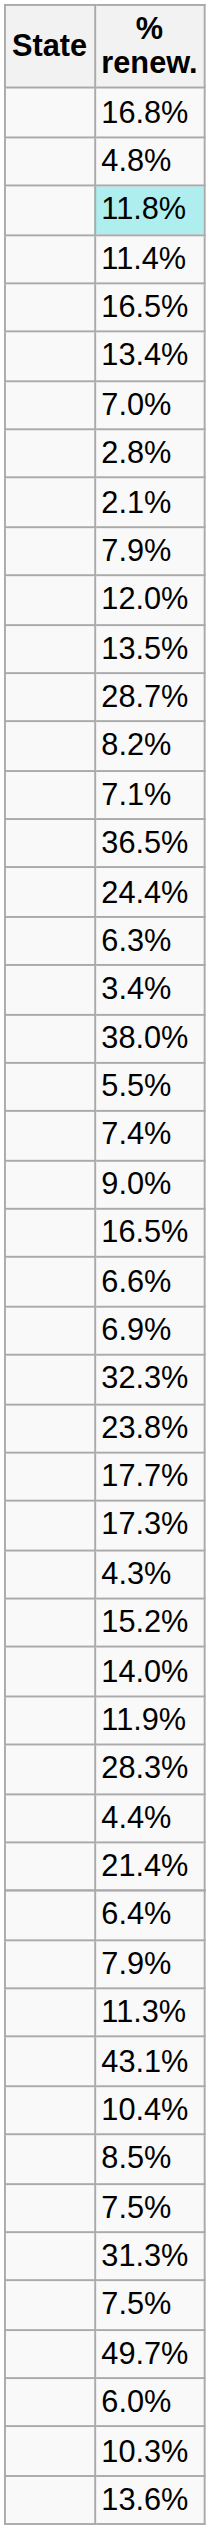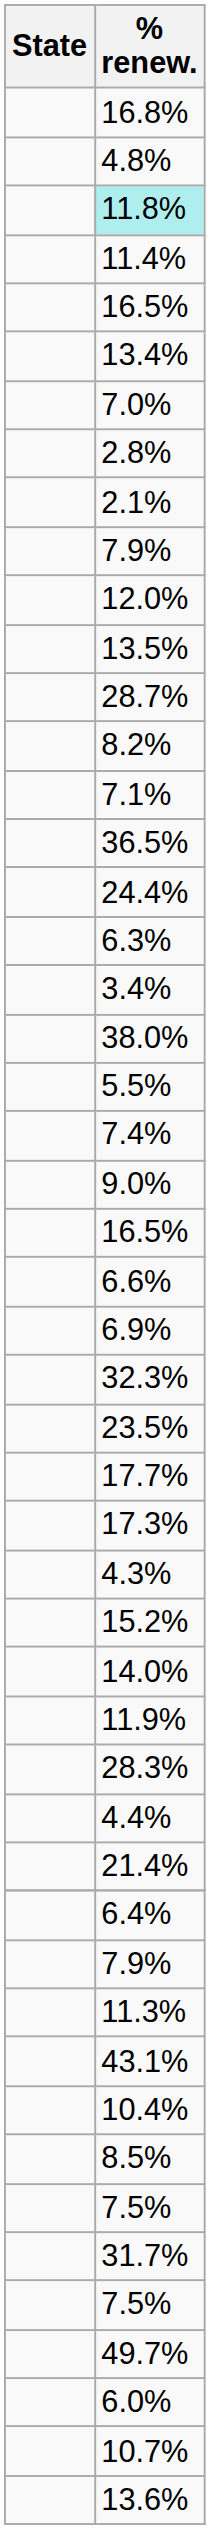row 29 | % renew.: 23.8% -> 23.5%
row 46 | % renew.: 31.3% -> 31.7%
row 50 | % renew.: 10.3% -> 10.7%
